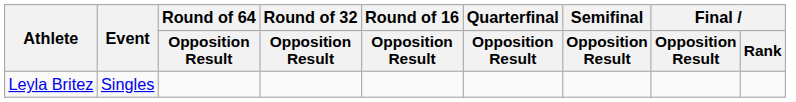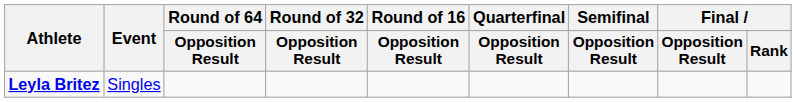Leyla Britez | Athlete: normal -> bold
